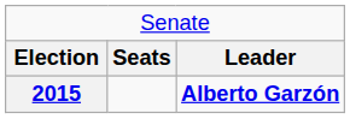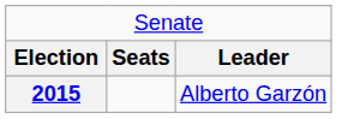2015 | column 3: bold -> normal
